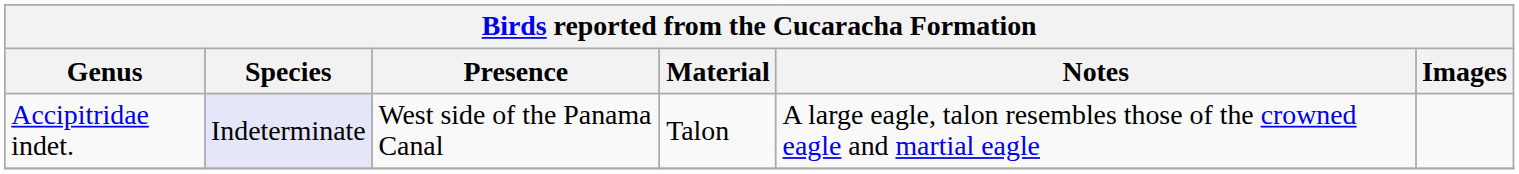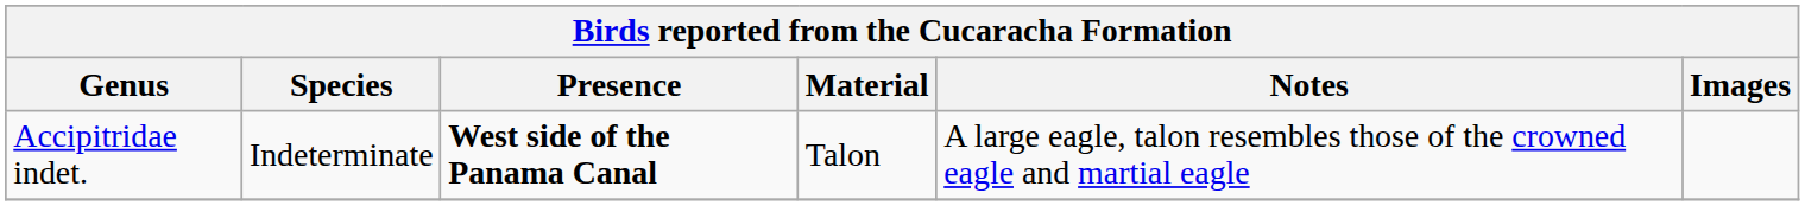Accipitridae indet. | Species: lavender background -> no background
Accipitridae indet. | Presence: normal -> bold
